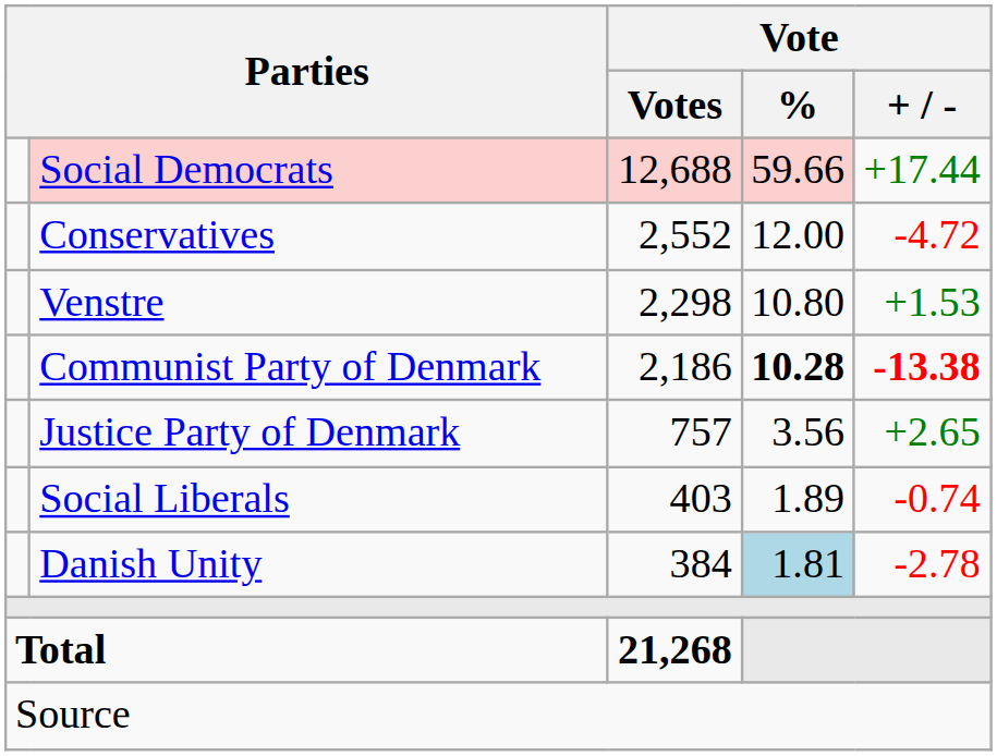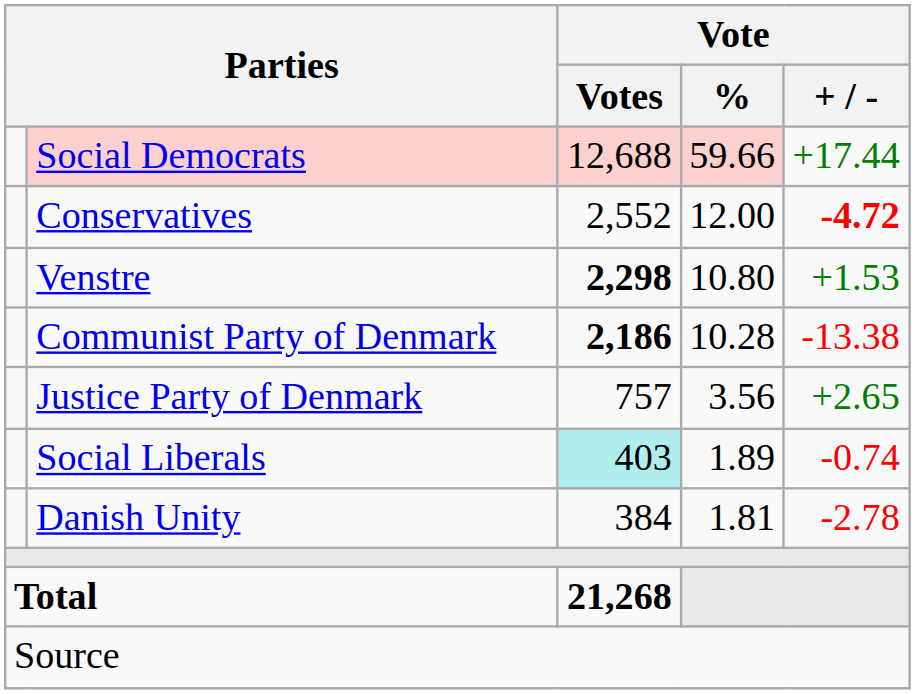Conservatives | Vote / + / -: normal -> bold
Venstre | Vote / Votes: normal -> bold
Communist Party of Denmark | Vote / Votes: normal -> bold
Communist Party of Denmark | Vote / %: bold -> normal
Communist Party of Denmark | Vote / + / -: bold -> normal
Social Liberals | Vote / Votes: no background -> paleturquoise background
Danish Unity | Vote / %: lightblue background -> no background
